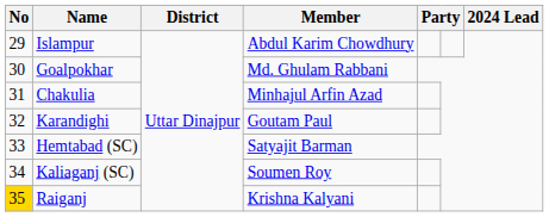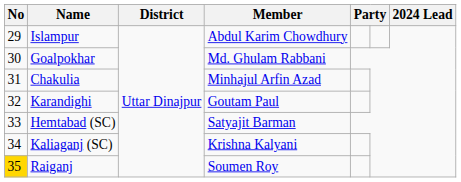Kaliaganj (SC) | Member: Soumen Roy -> Krishna Kalyani
Raiganj | Member: Krishna Kalyani -> Soumen Roy
